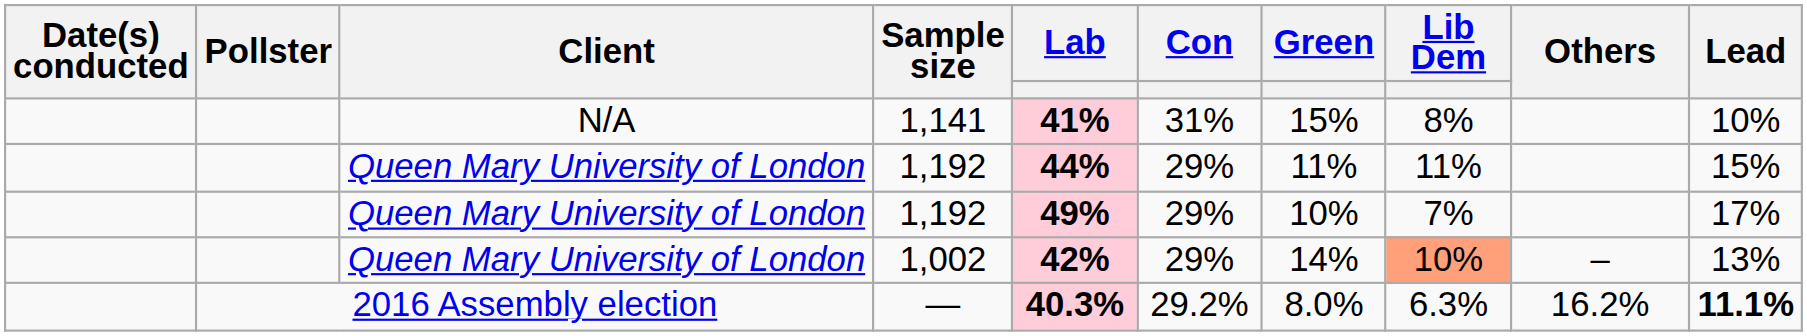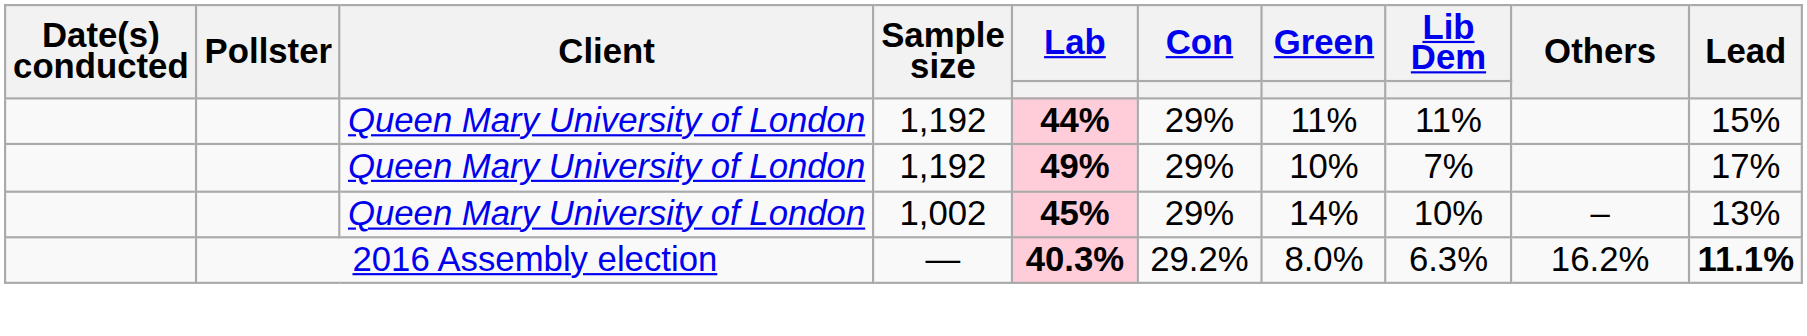- row: N/A | 1,141 | 41% | 31% | 15% | 8% | 10%
1,002 | Lab: 42% -> 45%
1,002 | Lib Dem: lightsalmon background -> no background
